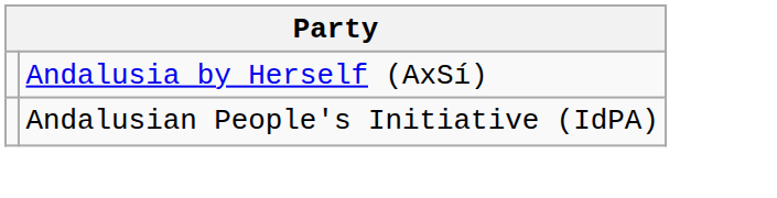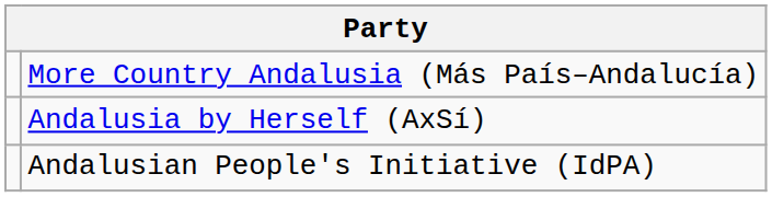+ row: More Country Andalusia (Más País–Andalucía)
